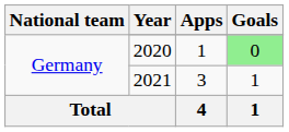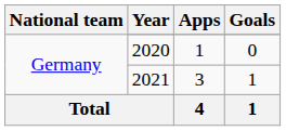2020 | Goals: lightgreen background -> no background
